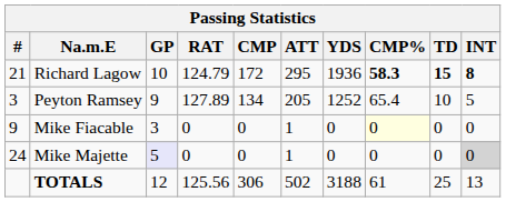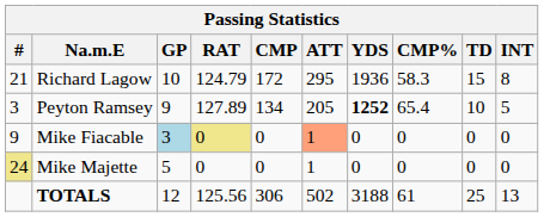Richard Lagow | CMP%: bold -> normal
Richard Lagow | TD: bold -> normal
Richard Lagow | INT: bold -> normal
Peyton Ramsey | YDS: normal -> bold
Mike Fiacable | GP: no background -> lightblue background
Mike Fiacable | RAT: no background -> khaki background
Mike Fiacable | ATT: no background -> lightsalmon background
Mike Fiacable | CMP%: lightyellow background -> no background
Mike Majette | #: no background -> khaki background
Mike Majette | GP: lavender background -> no background
Mike Majette | INT: lightgrey background -> no background
